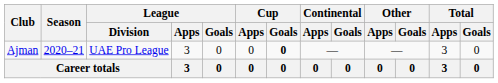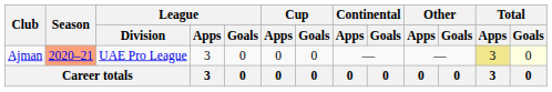Ajman | Season: no background -> lightsalmon background
Ajman | Cup / Goals: bold -> normal
Ajman | Total / Apps: no background -> khaki background
Ajman | Total / Goals: no background -> lightyellow background
